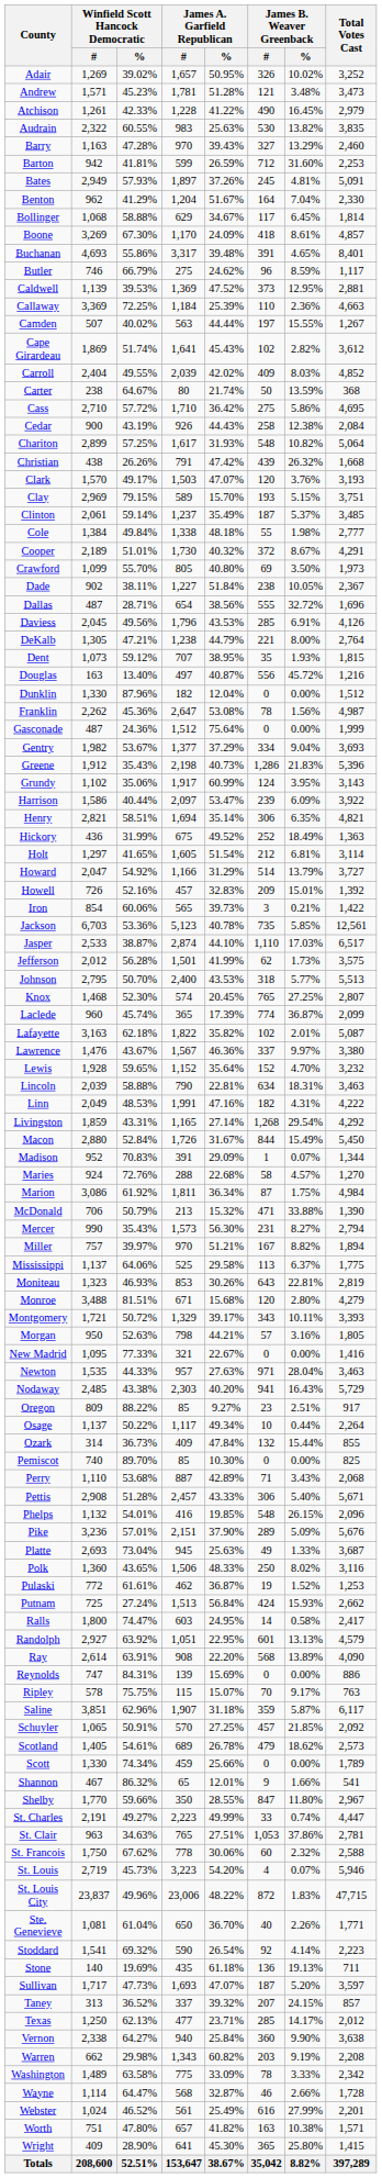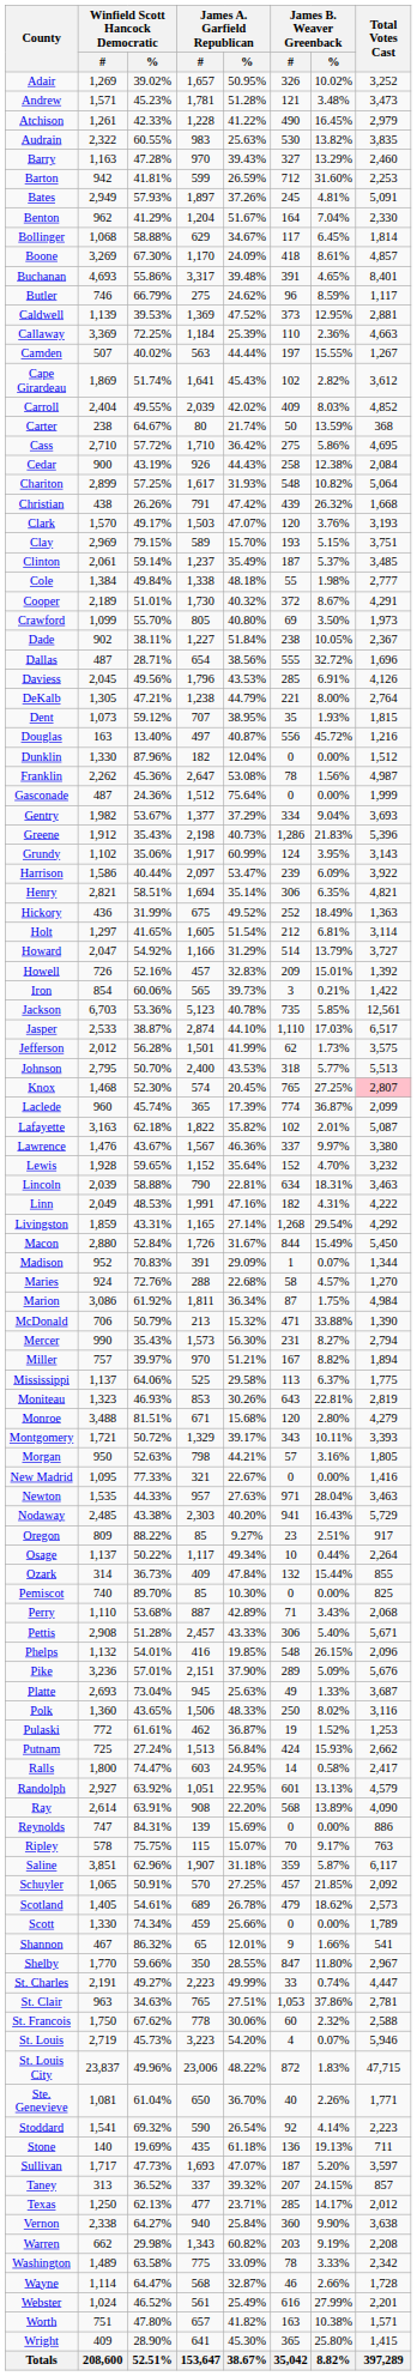Knox | Total Votes Cast: no background -> pink background
